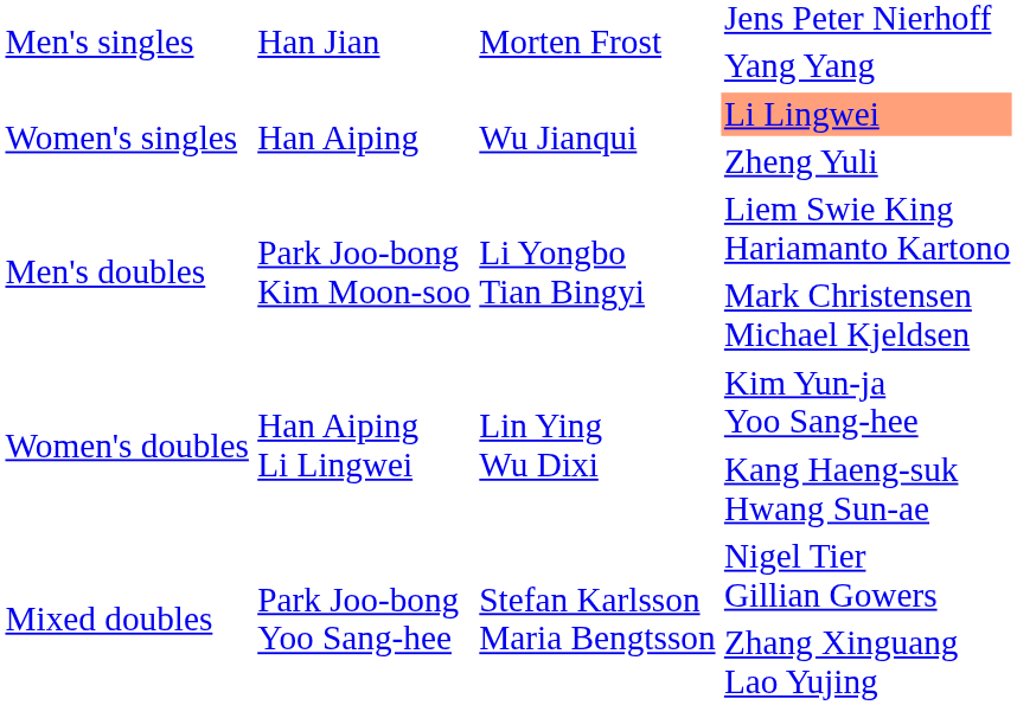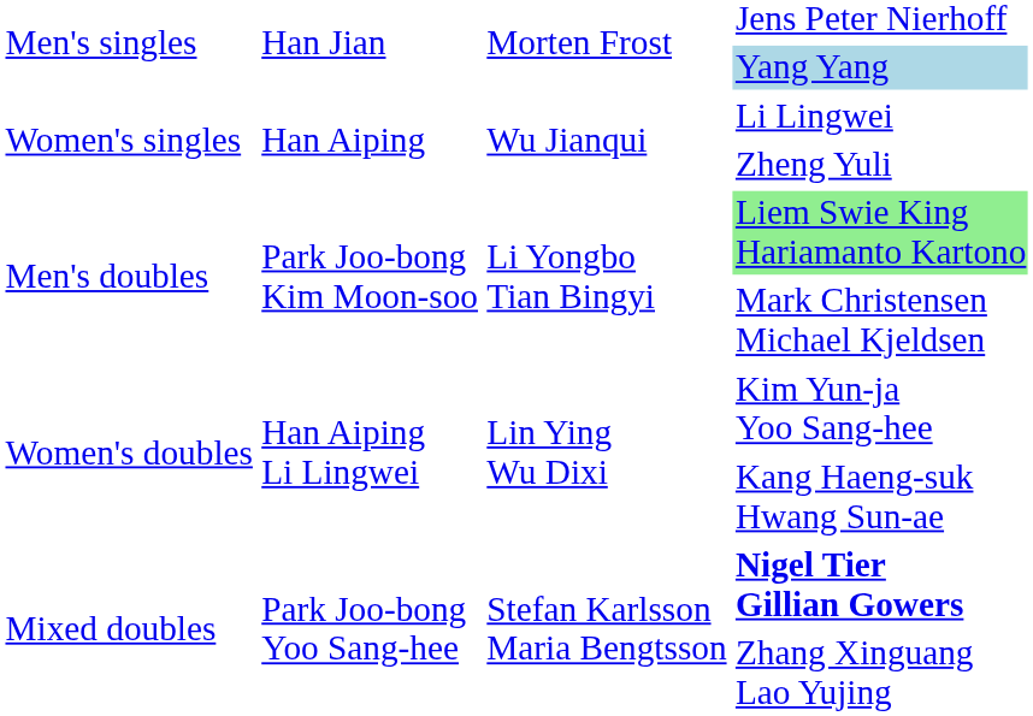Yang Yang | column 4: no background -> lightblue background
Li Lingwei | column 4: lightsalmon background -> no background
Liem Swie King Hariamanto Kartono | column 4: no background -> lightgreen background
Nigel Tier Gillian Gowers | column 4: normal -> bold
